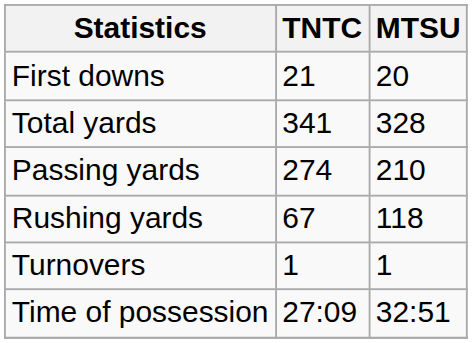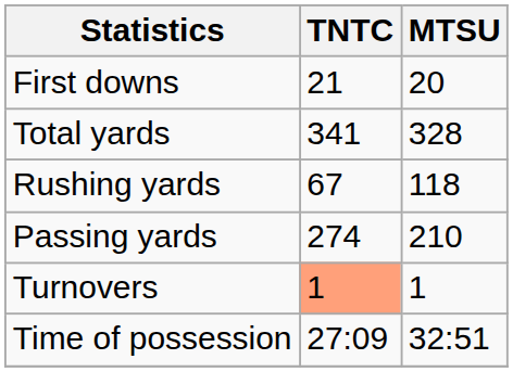rows swapped: Rushing yards <-> Passing yards
Turnovers | TNTC: no background -> lightsalmon background
